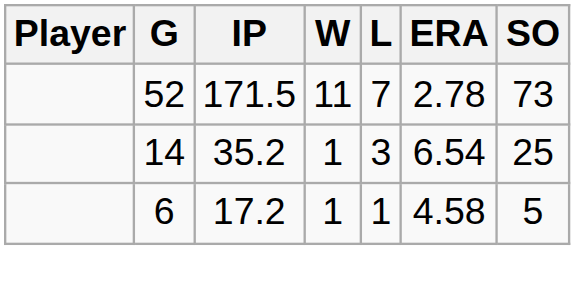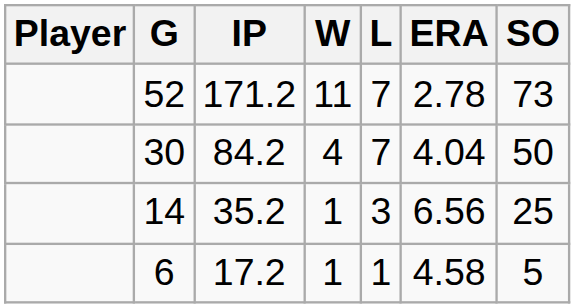52 | IP: 171.5 -> 171.2
+ row: 30 | 84.2 | 4 | 7 | 4.04 | 50
14 | ERA: 6.54 -> 6.56
